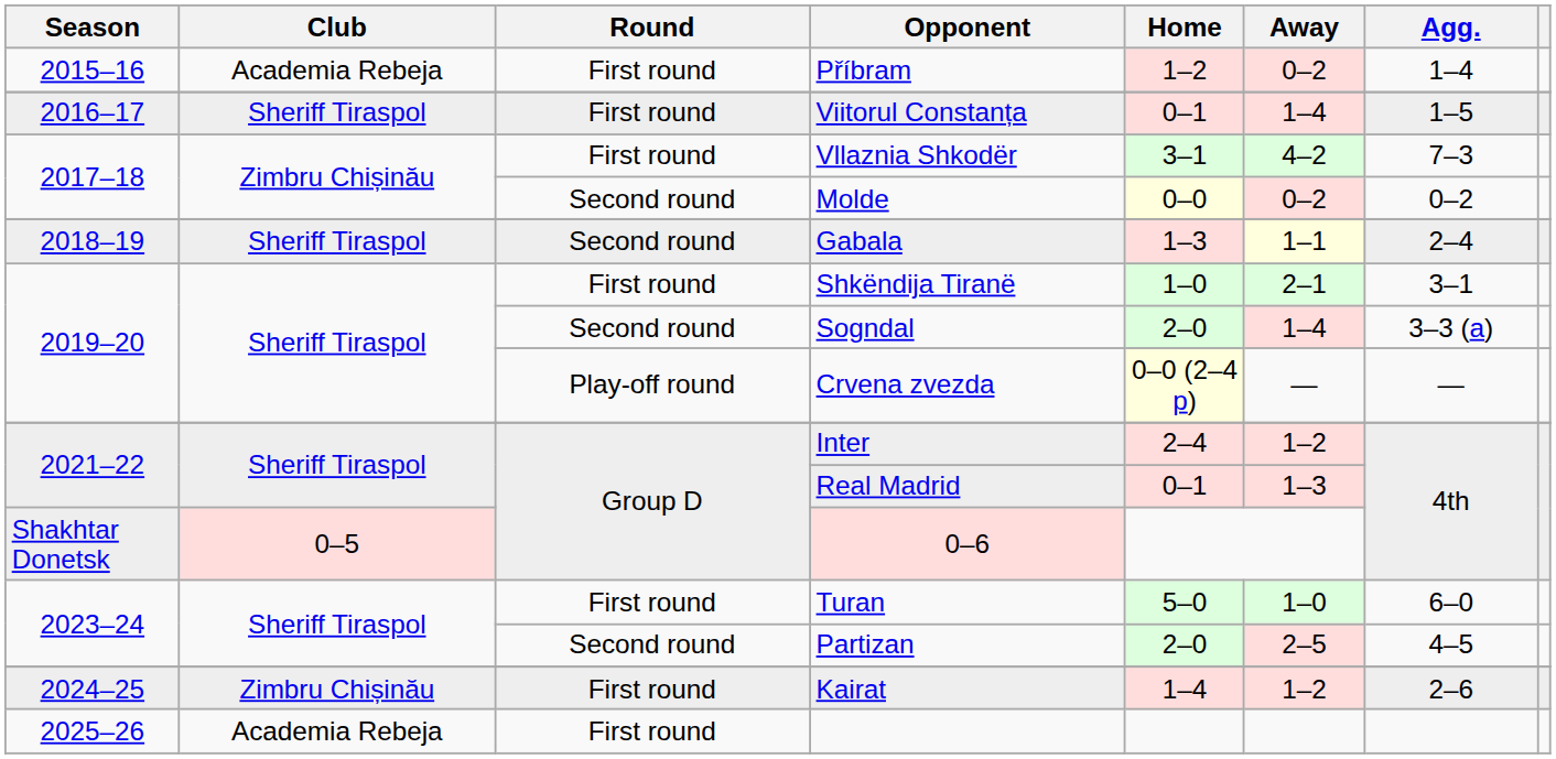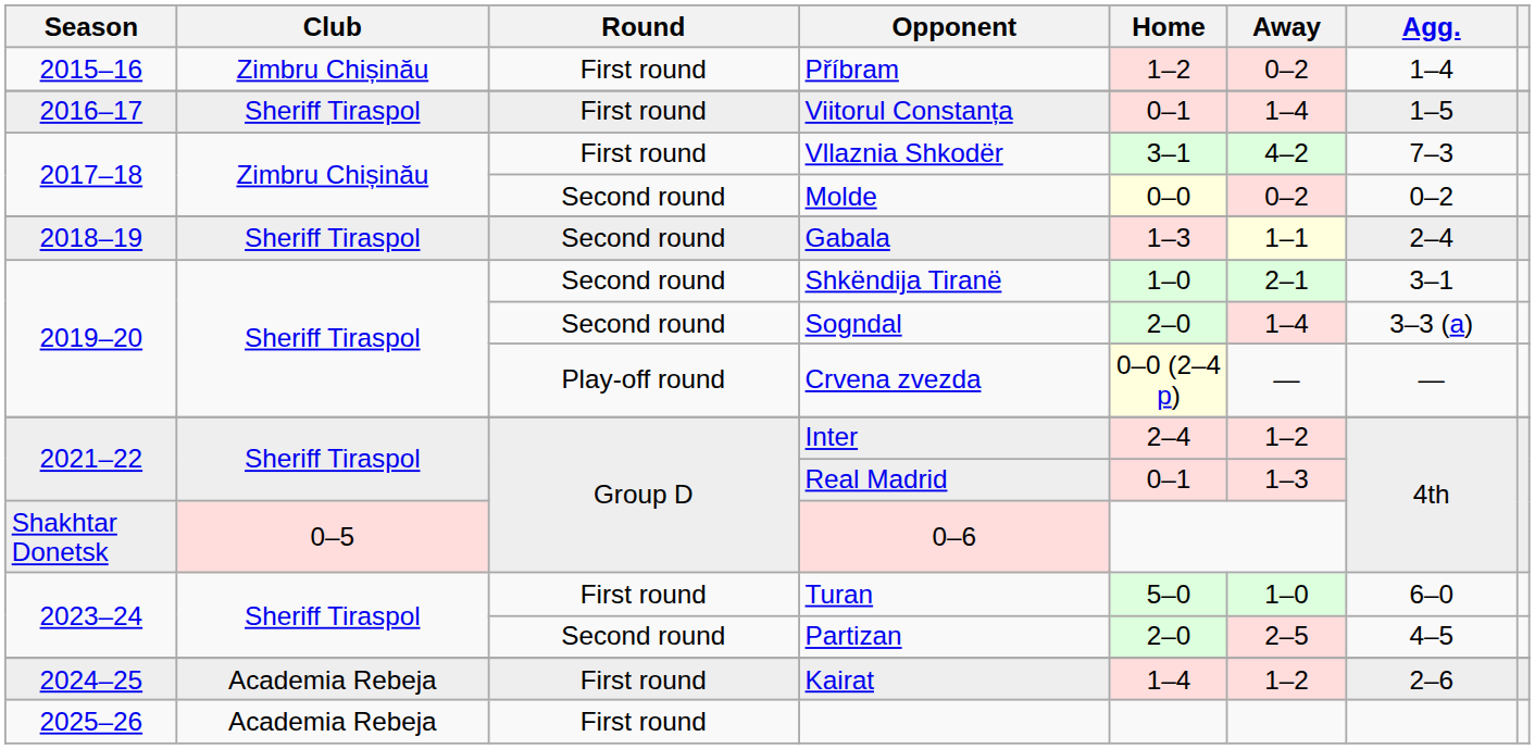Příbram | Club: Academia Rebeja -> Zimbru Chișinău
Shkëndija Tiranë | Round: First round -> Second round
Kairat | Club: Zimbru Chișinău -> Academia Rebeja
